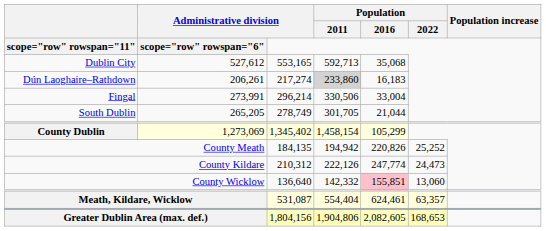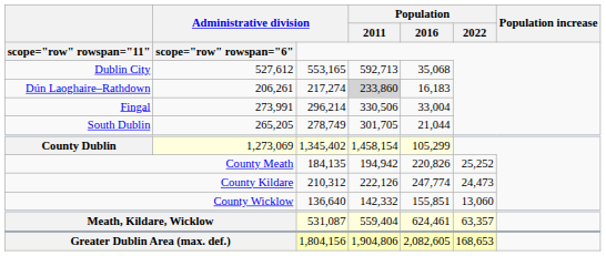County Wicklow | Population / 2016: pink background -> no background
Meath, Kildare, Wicklow | Population / 2011: 554,404 -> 559,404
